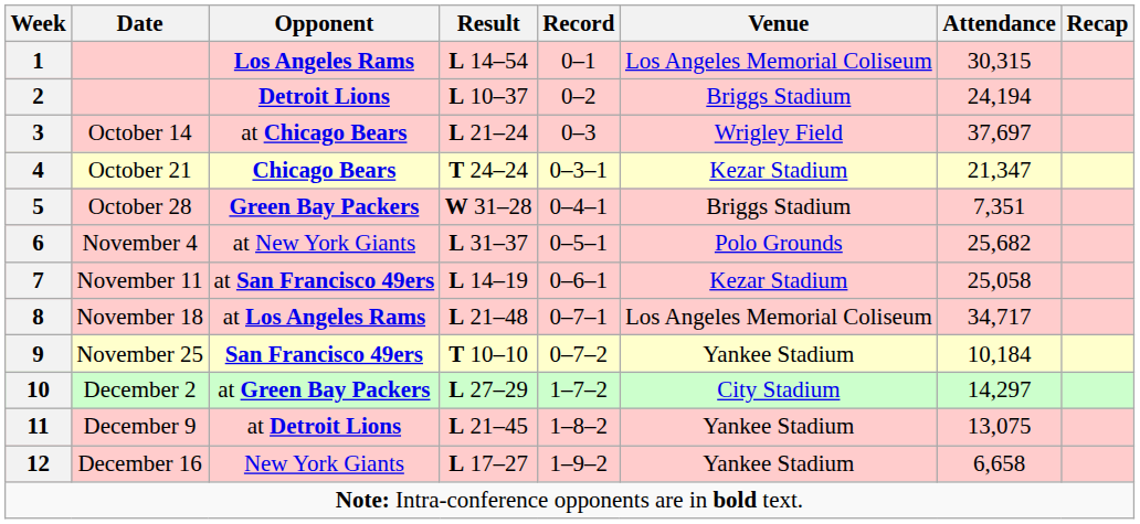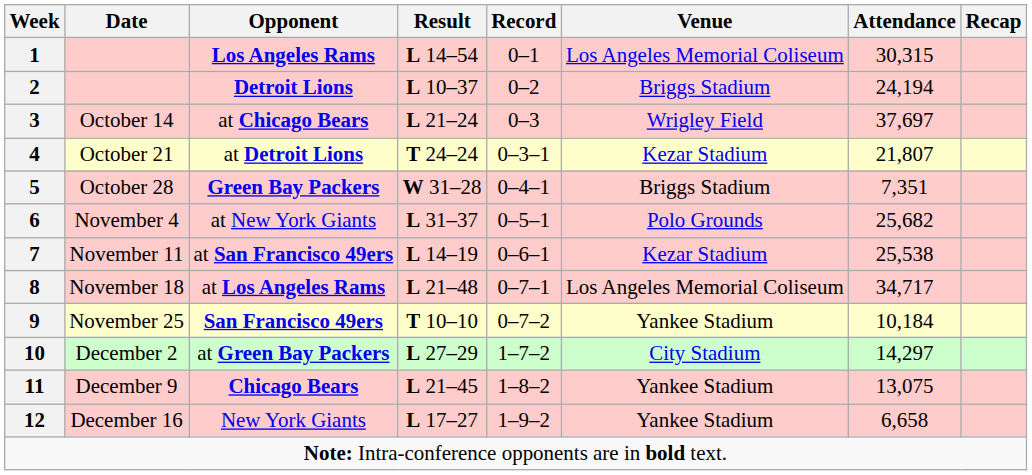4 | Opponent: Chicago Bears -> at Detroit Lions
4 | Attendance: 21,347 -> 21,807
7 | Attendance: 25,058 -> 25,538
11 | Opponent: at Detroit Lions -> Chicago Bears
